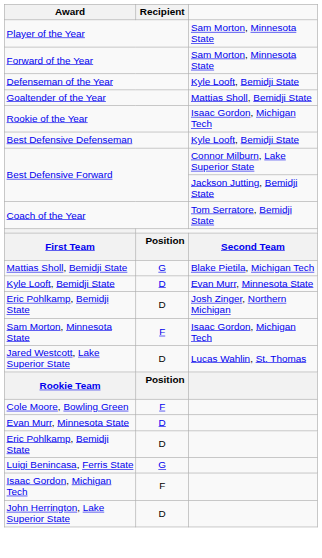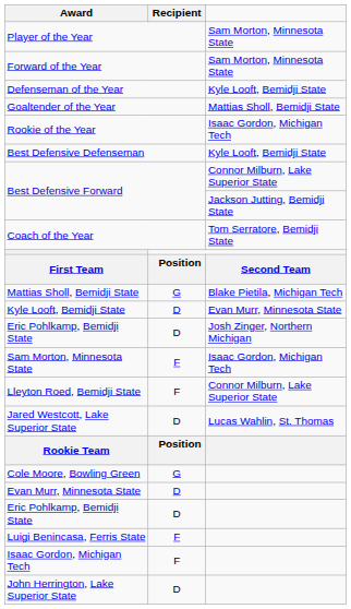+ row: Lleyton Roed, Bemidji State | F | Connor Milburn, Lake Superior State
Cole Moore, Bowling Green | Recipient: F -> G
Luigi Benincasa, Ferris State | Recipient: G -> F
